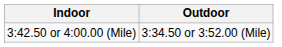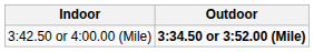3:42.50 or 4:00.00 (Mile) | Outdoor: normal -> bold
